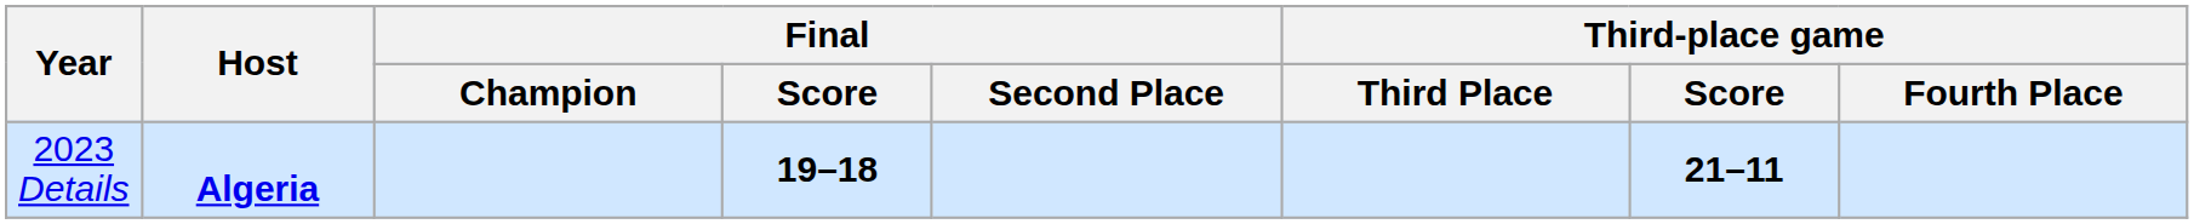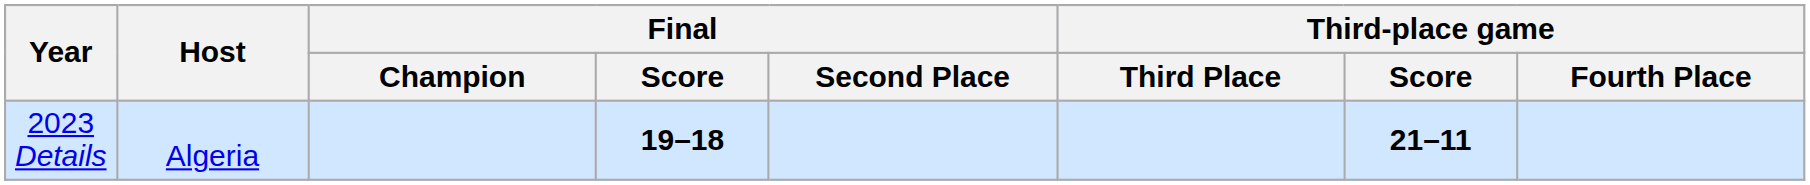2023 Details | Host: bold -> normal
